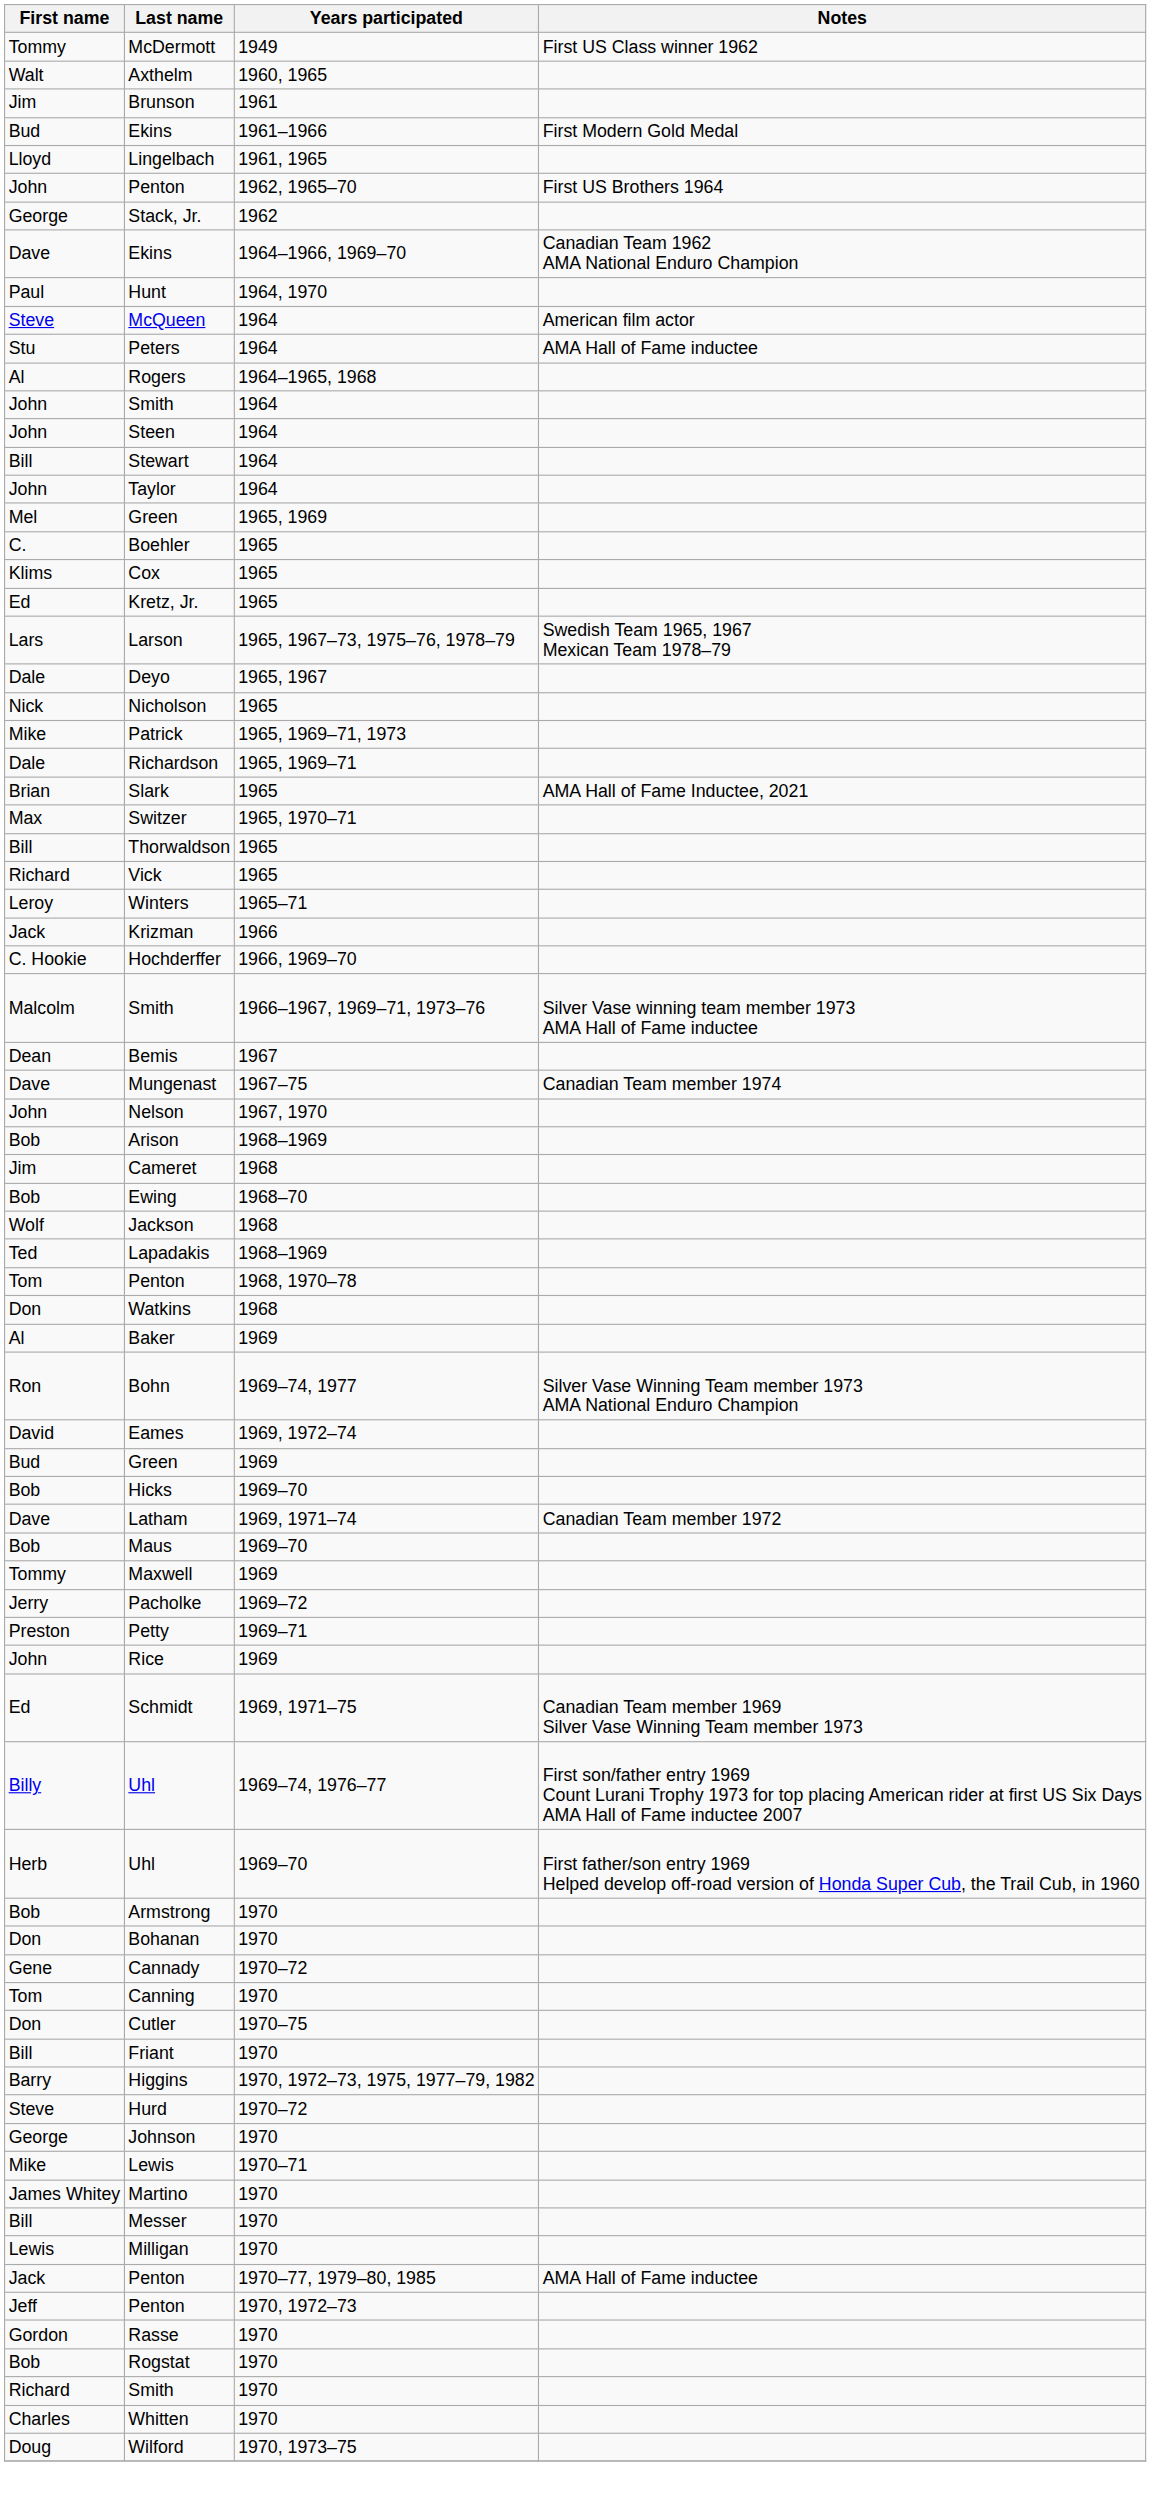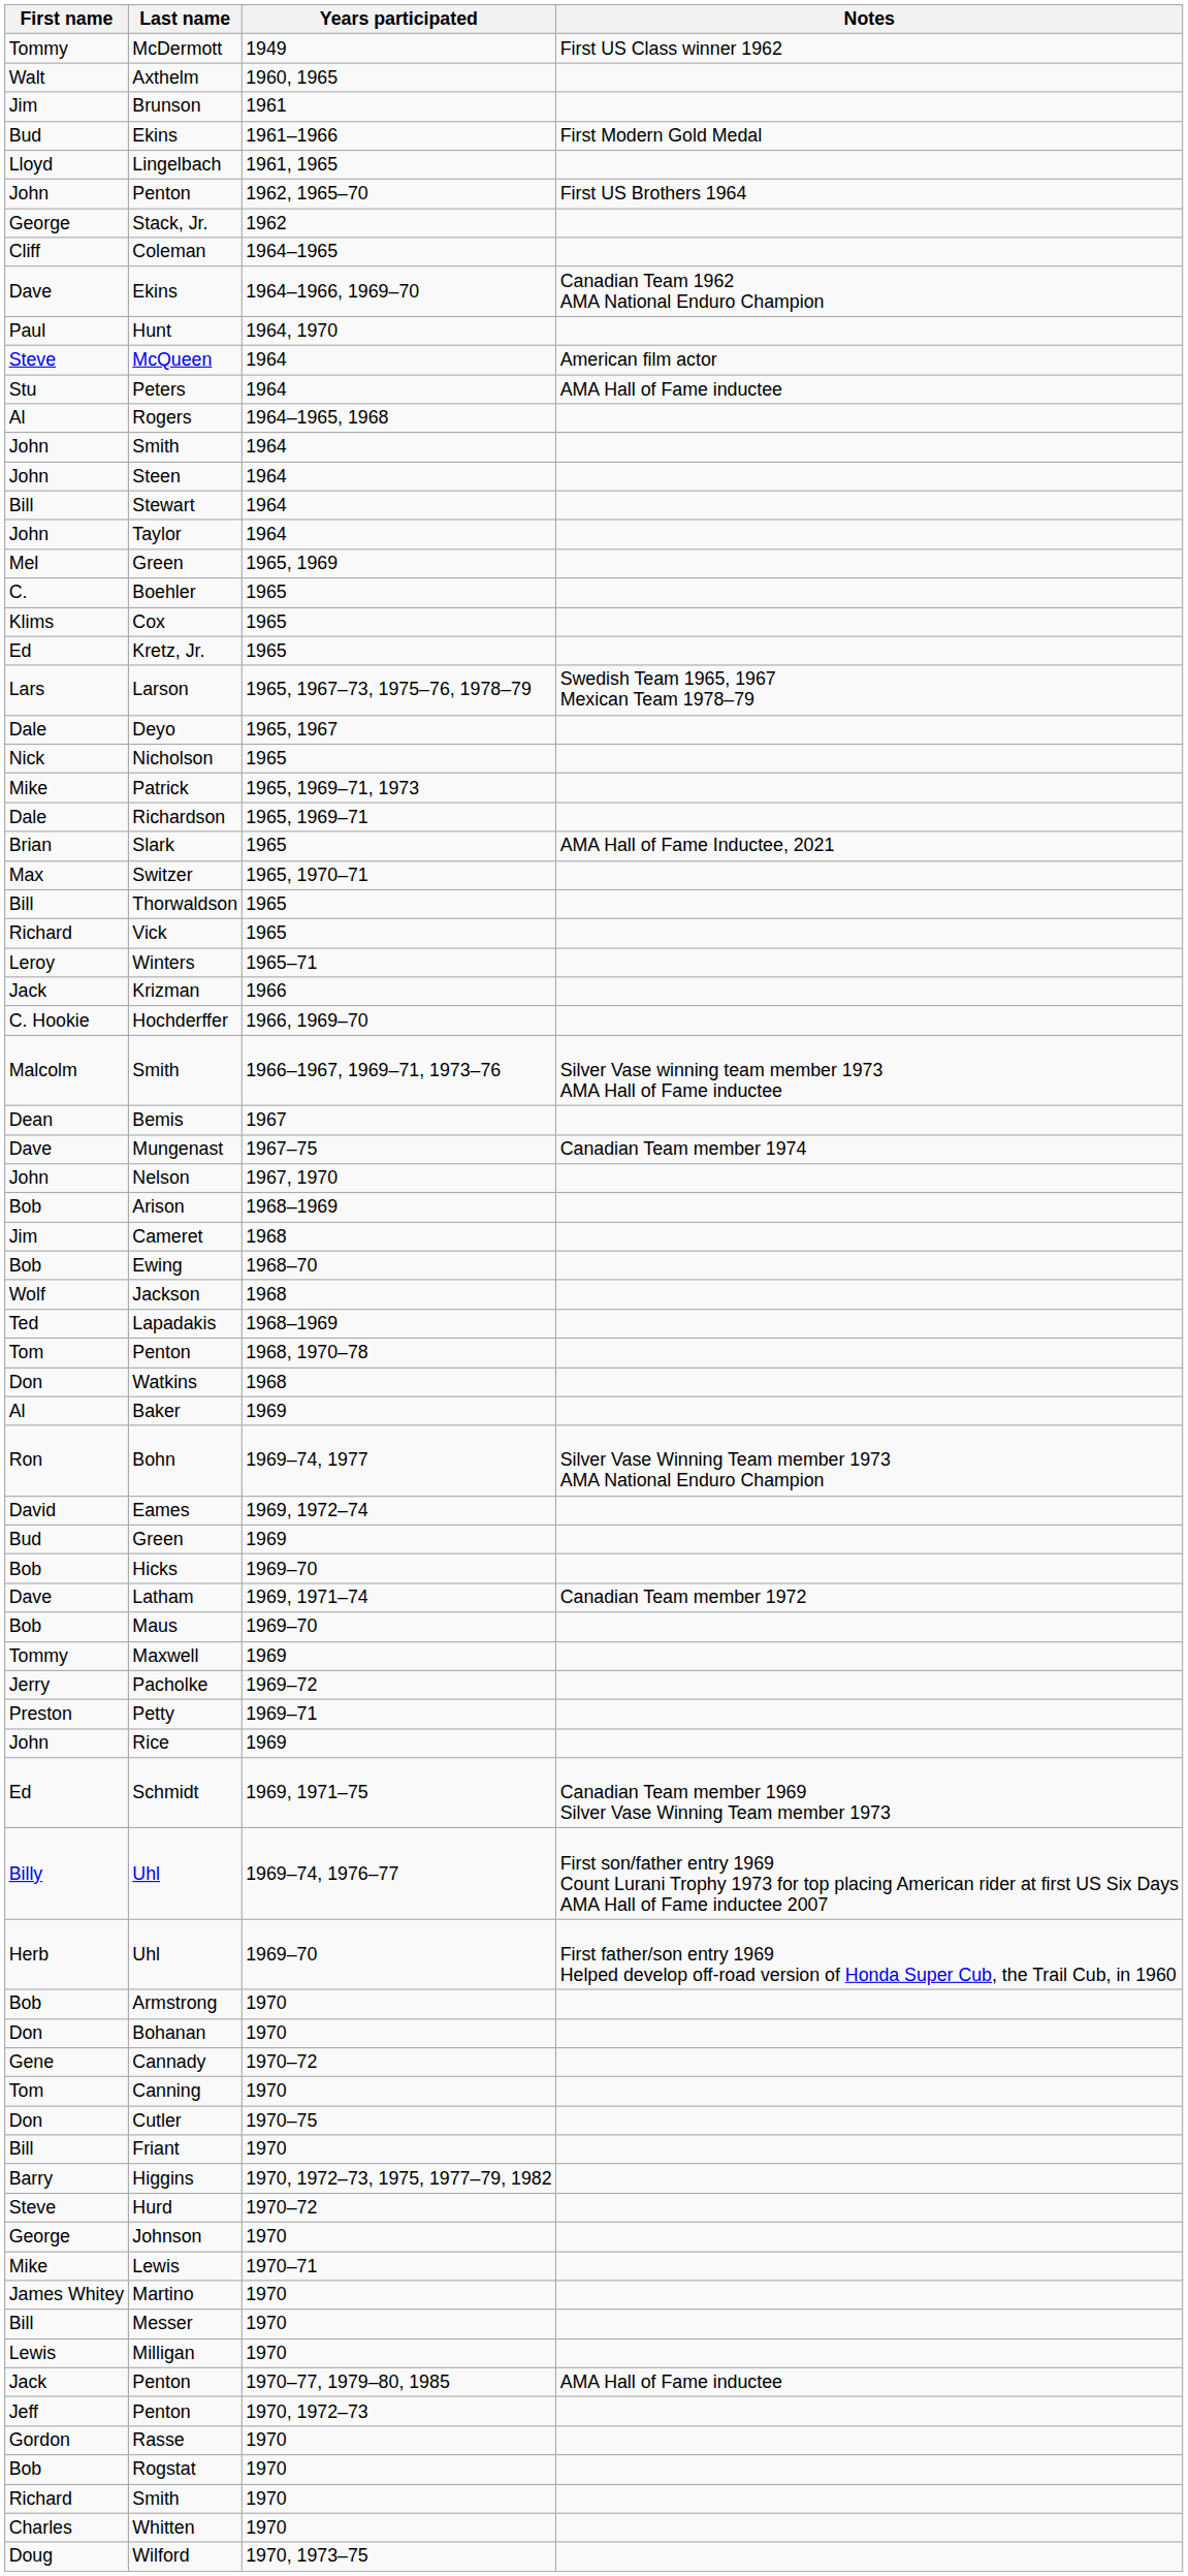+ row: Cliff | Coleman | 1964–1965
